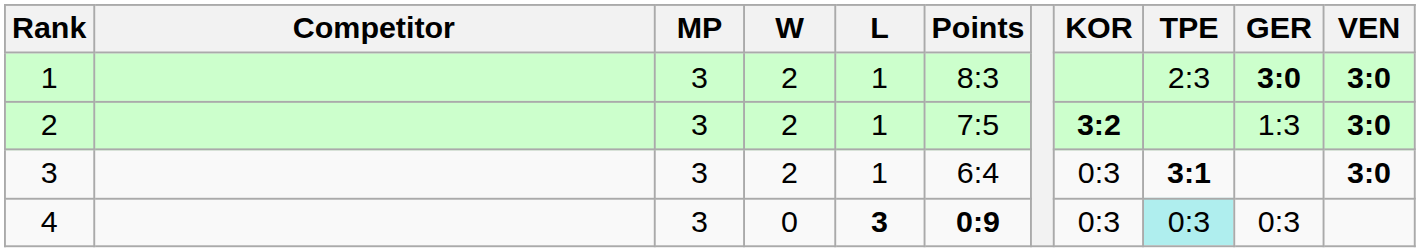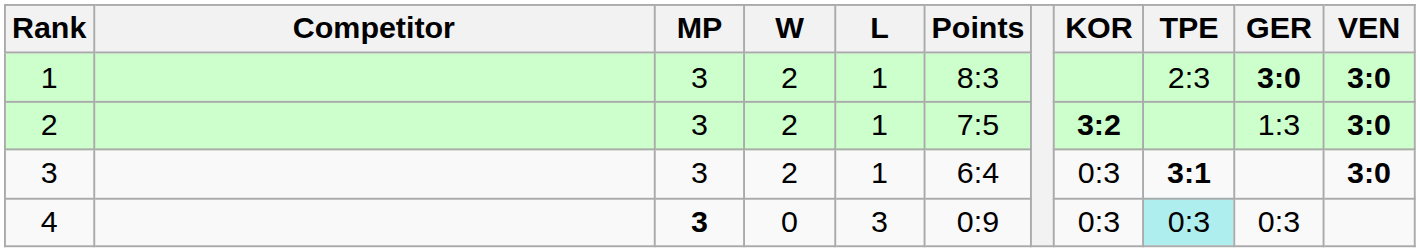4 | MP: normal -> bold
4 | L: bold -> normal
4 | Points: bold -> normal
